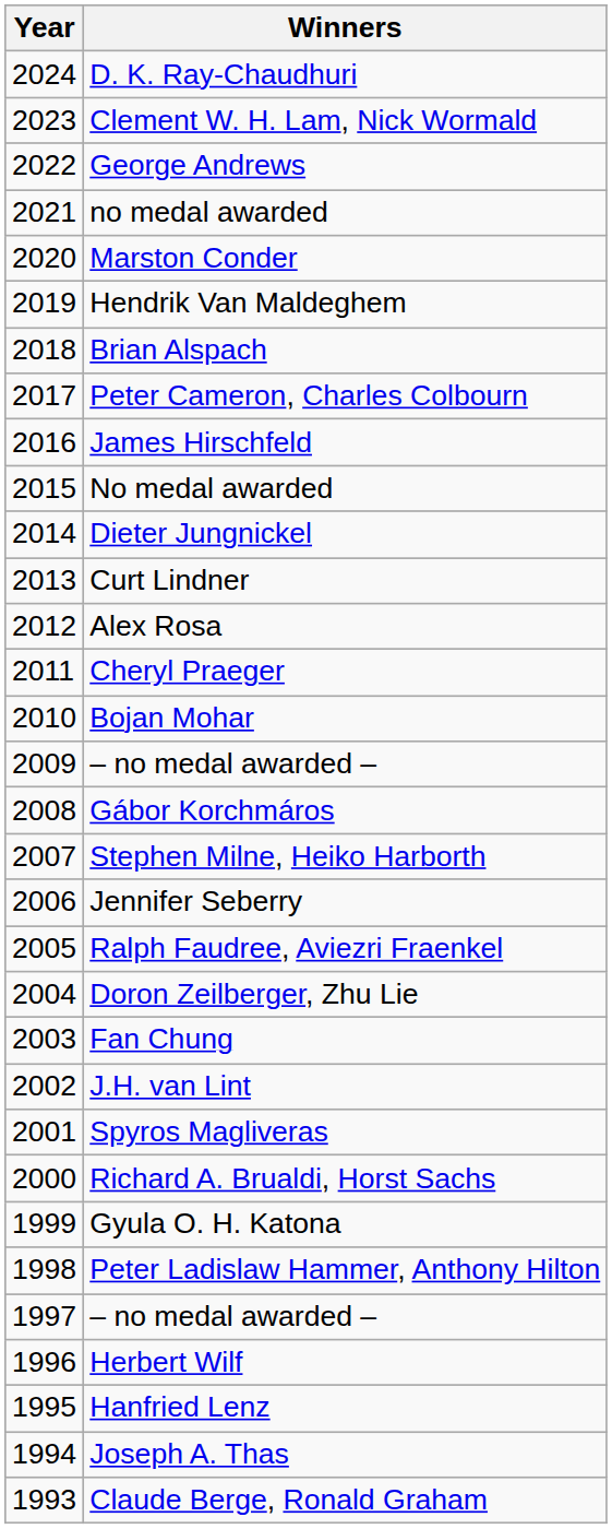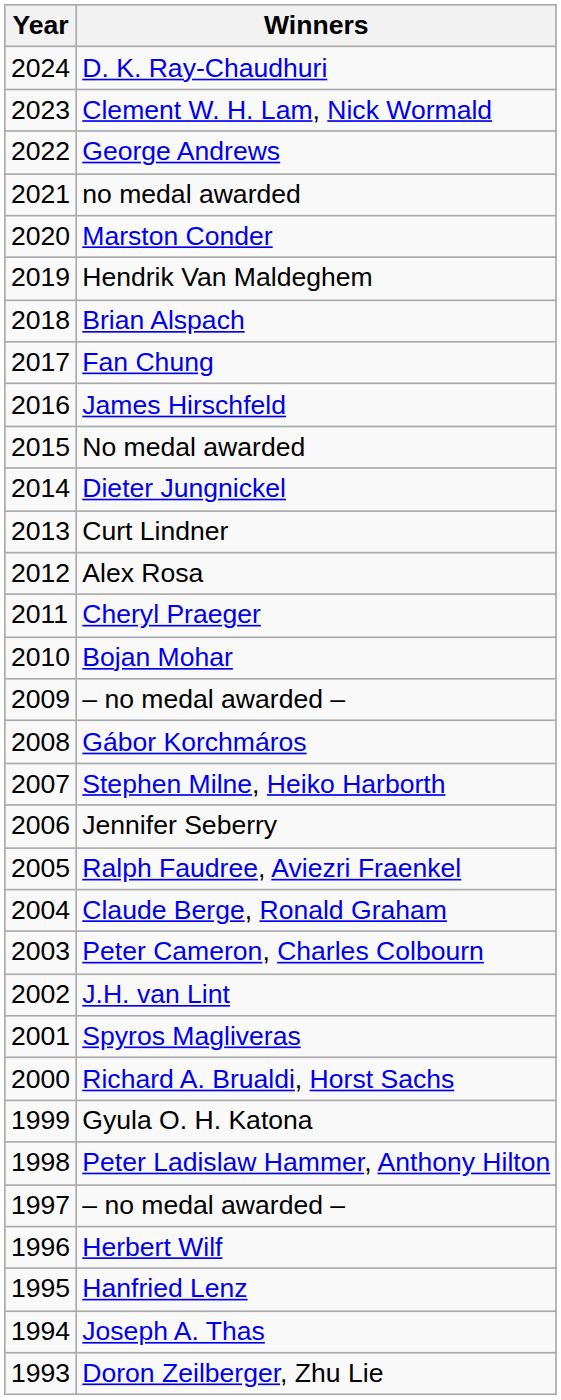row 9 | Winners: Peter Cameron, Charles Colbourn -> Fan Chung
row 22 | Winners: Doron Zeilberger, Zhu Lie -> Claude Berge, Ronald Graham
row 23 | Winners: Fan Chung -> Peter Cameron, Charles Colbourn
row 33 | Winners: Claude Berge, Ronald Graham -> Doron Zeilberger, Zhu Lie
